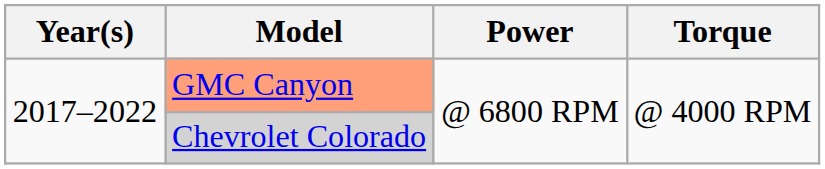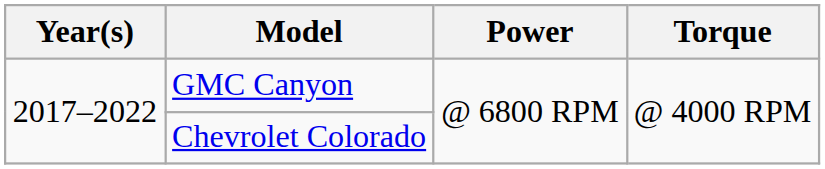GMC Canyon | Model: lightsalmon background -> no background
Chevrolet Colorado | Model: lightgrey background -> no background
